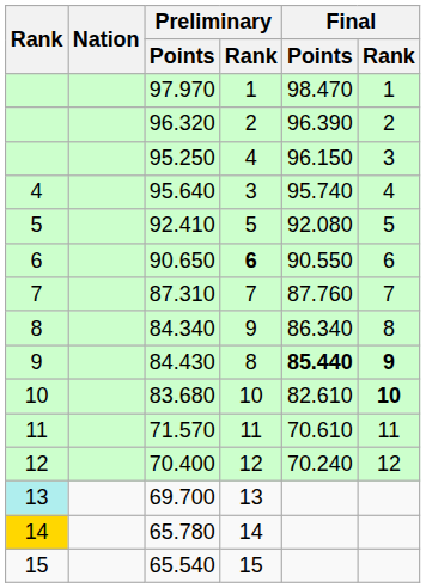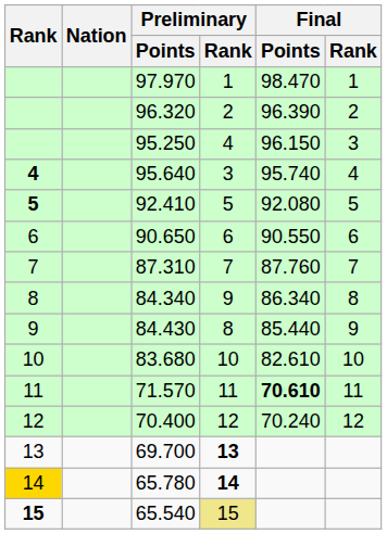95.640 | Rank: normal -> bold
92.410 | Rank: normal -> bold
90.650 | Preliminary / Rank: bold -> normal
84.430 | Final / Points: bold -> normal
84.430 | Final / Rank: bold -> normal
83.680 | Final / Rank: bold -> normal
71.570 | Final / Points: normal -> bold
69.700 | Rank: paleturquoise background -> no background
69.700 | Preliminary / Rank: normal -> bold
65.780 | Preliminary / Rank: normal -> bold
65.540 | Rank: normal -> bold
65.540 | Preliminary / Rank: no background -> khaki background
